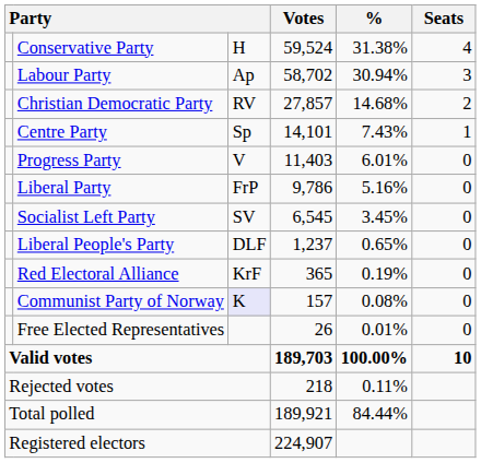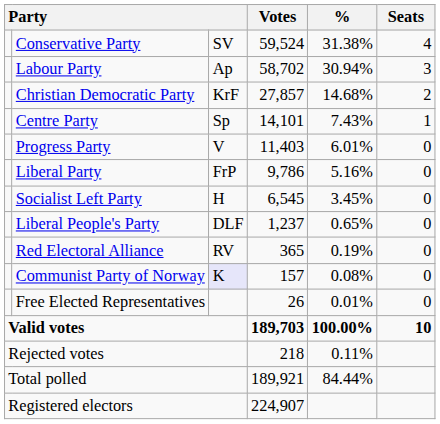Conservative Party | column 3: H -> SV
Christian Democratic Party | column 3: RV -> KrF
Socialist Left Party | column 3: SV -> H
Red Electoral Alliance | column 3: KrF -> RV
